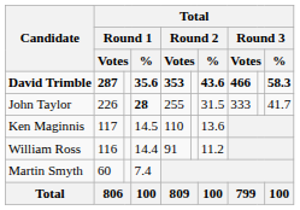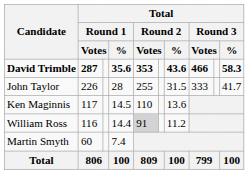John Taylor | Total / Round 1 / %: bold -> normal
William Ross | column 5: no background -> lightgrey background
